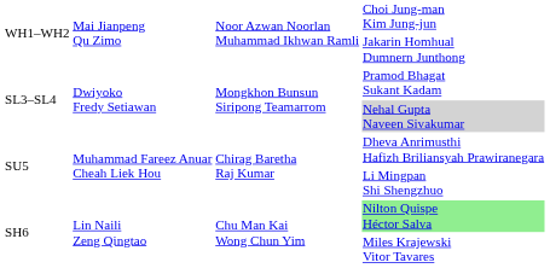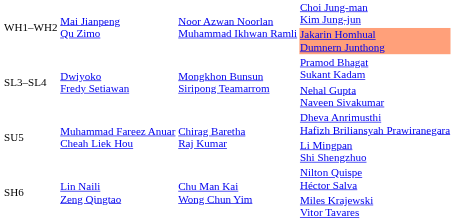Jakarin Homhual Dumnern Junthong | column 4: no background -> lightsalmon background
Nehal Gupta Naveen Sivakumar | column 4: lightgrey background -> no background
Nilton Quispe Héctor Salva | column 4: lightgreen background -> no background
